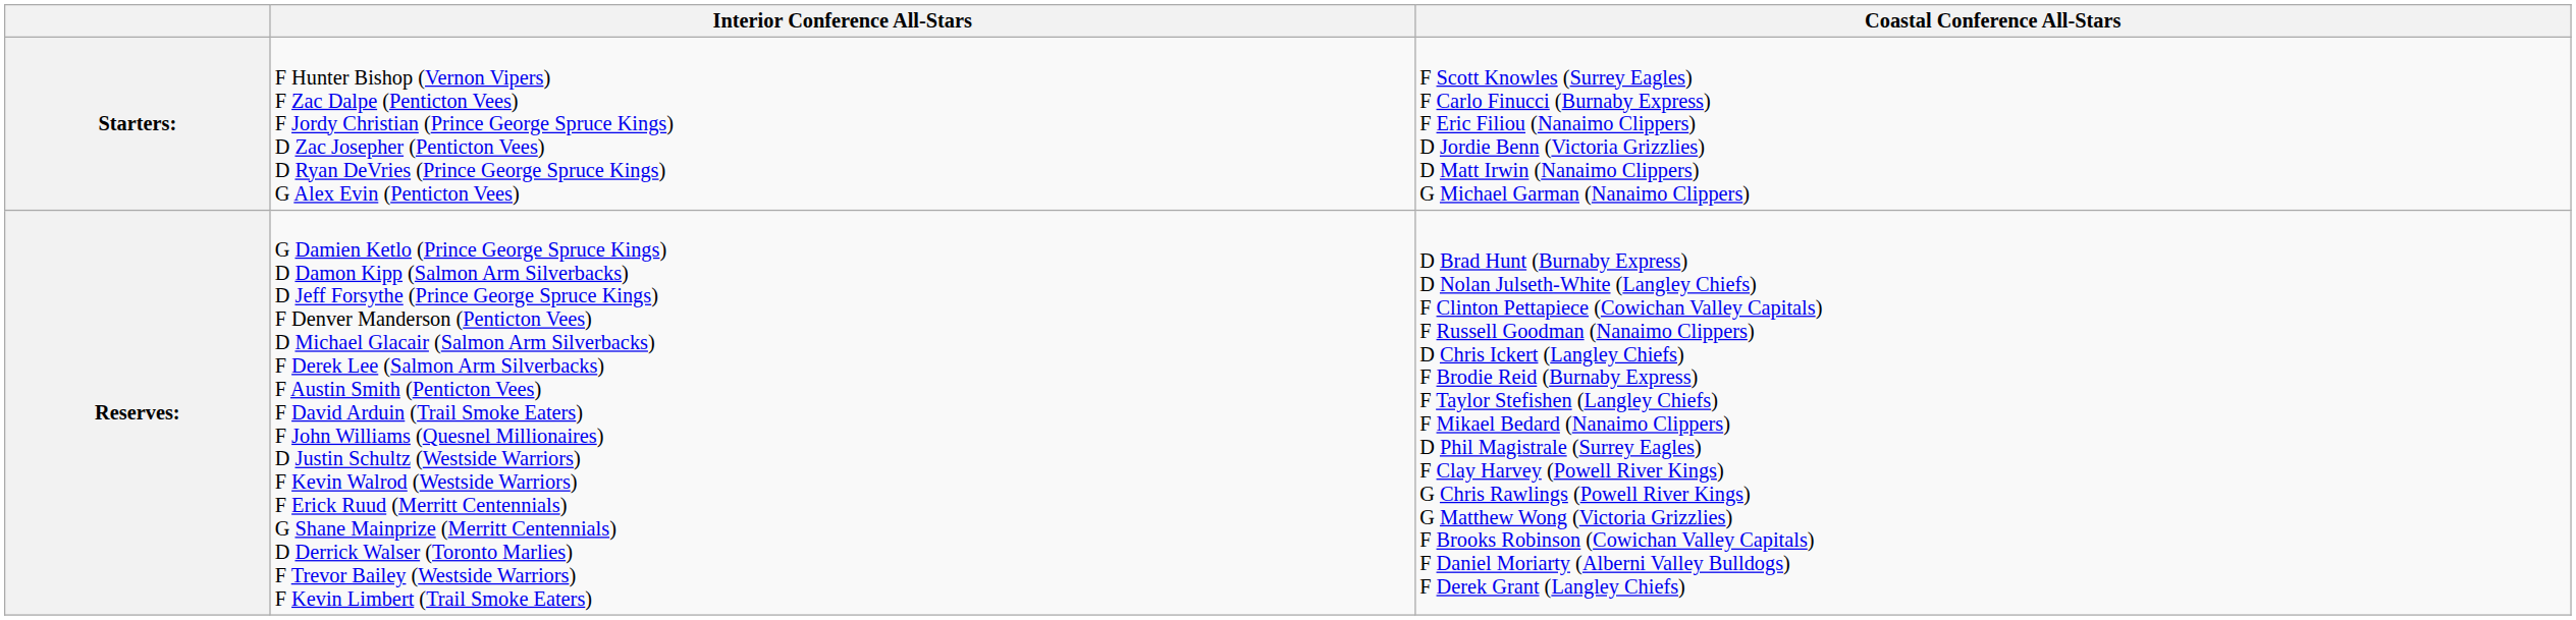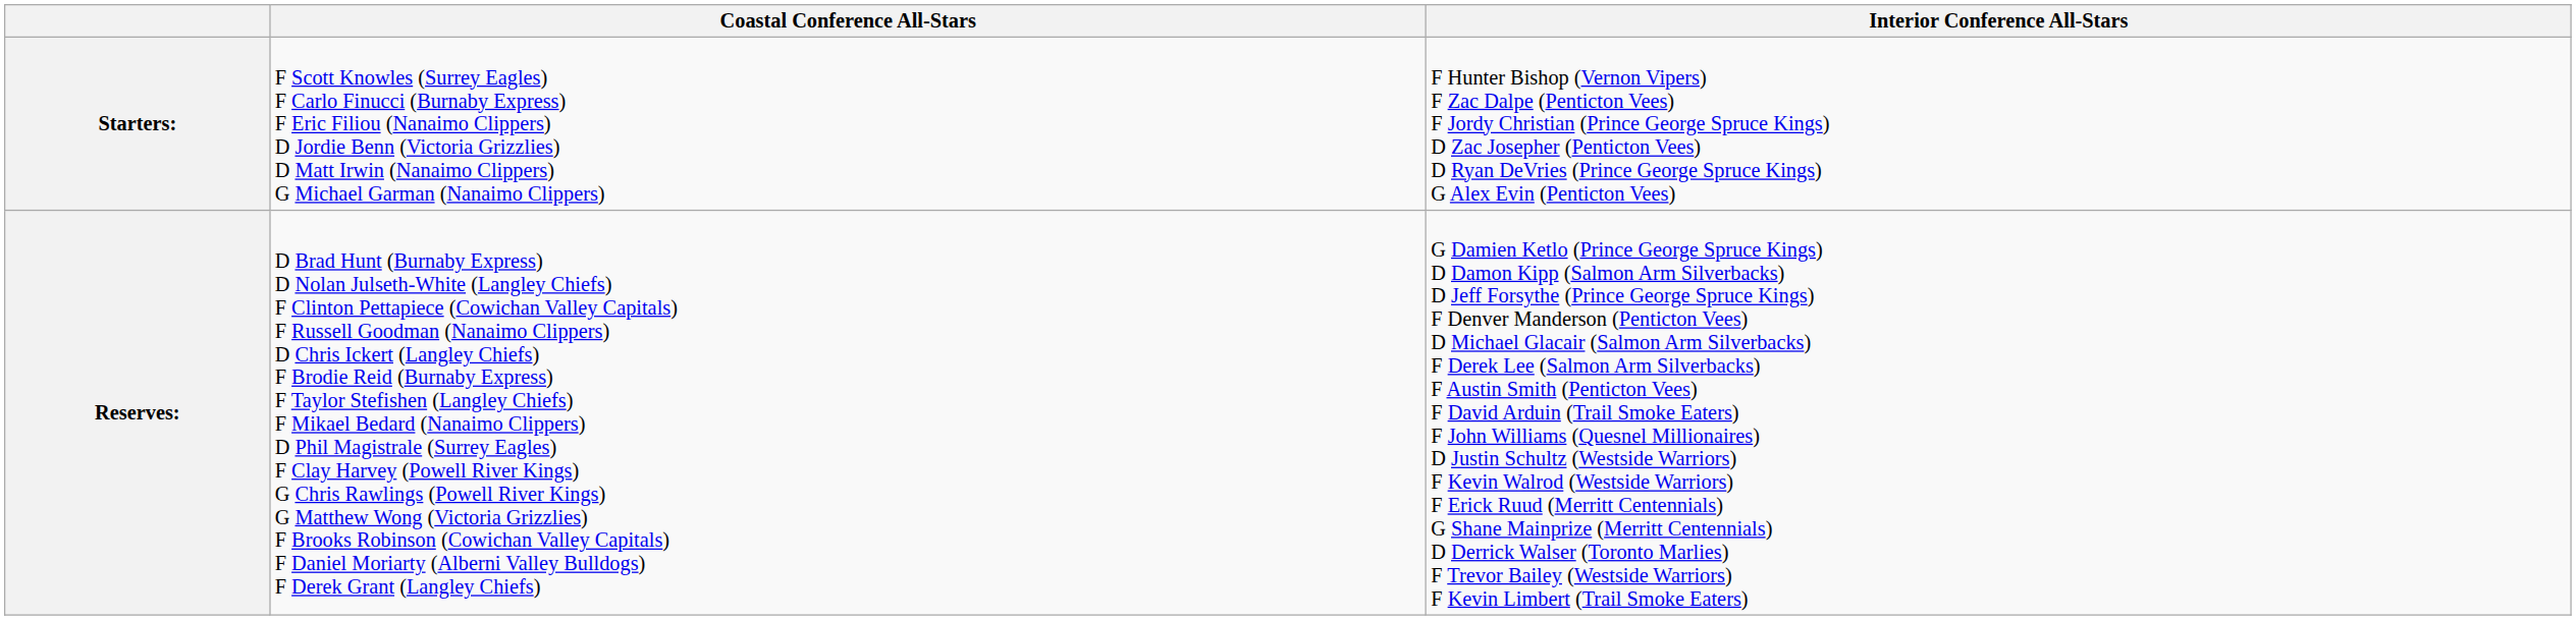columns swapped: Coastal Conference All-Stars <-> Interior Conference All-Stars
